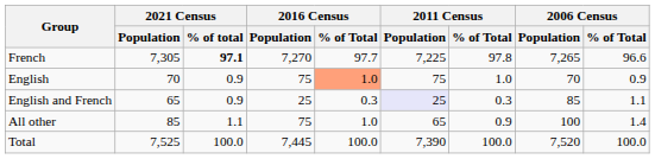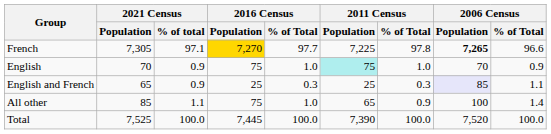French | 2021 Census / % of total: bold -> normal
French | 2016 Census / Population: no background -> gold background
French | 2006 Census / Population: normal -> bold
English | 2016 Census / % of Total: lightsalmon background -> no background
English | 2011 Census / Population: no background -> paleturquoise background
English and French | 2011 Census / Population: lavender background -> no background
English and French | 2006 Census / Population: no background -> lavender background
